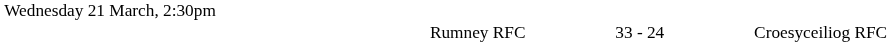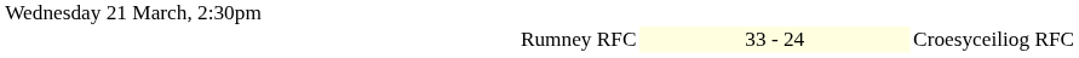Rumney RFC | column 2: no background -> lightyellow background
